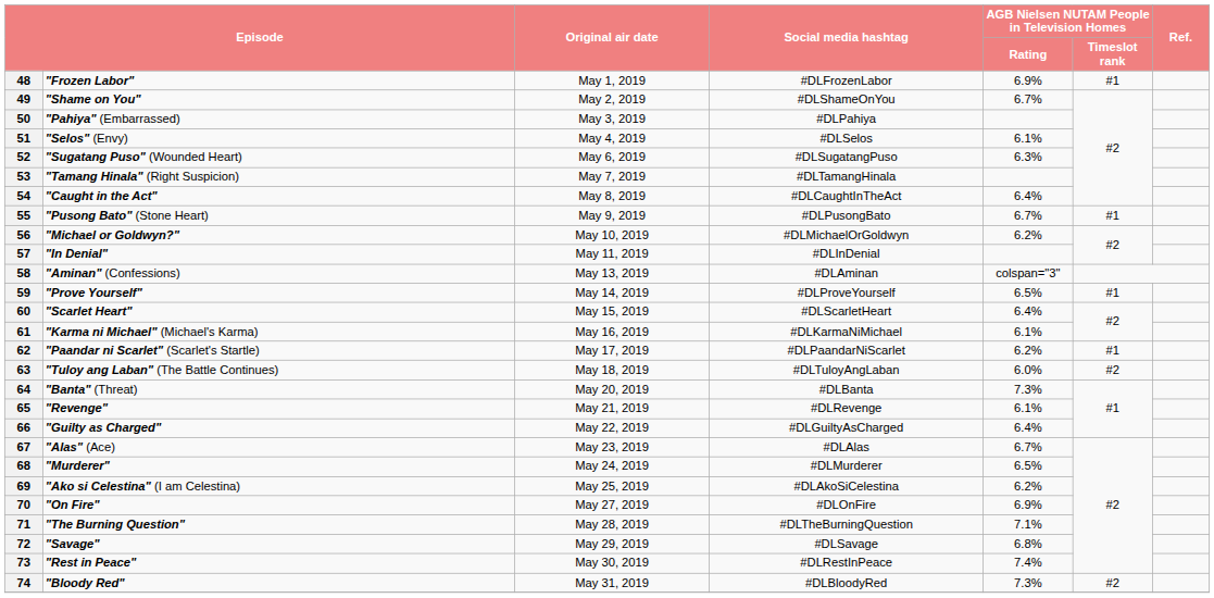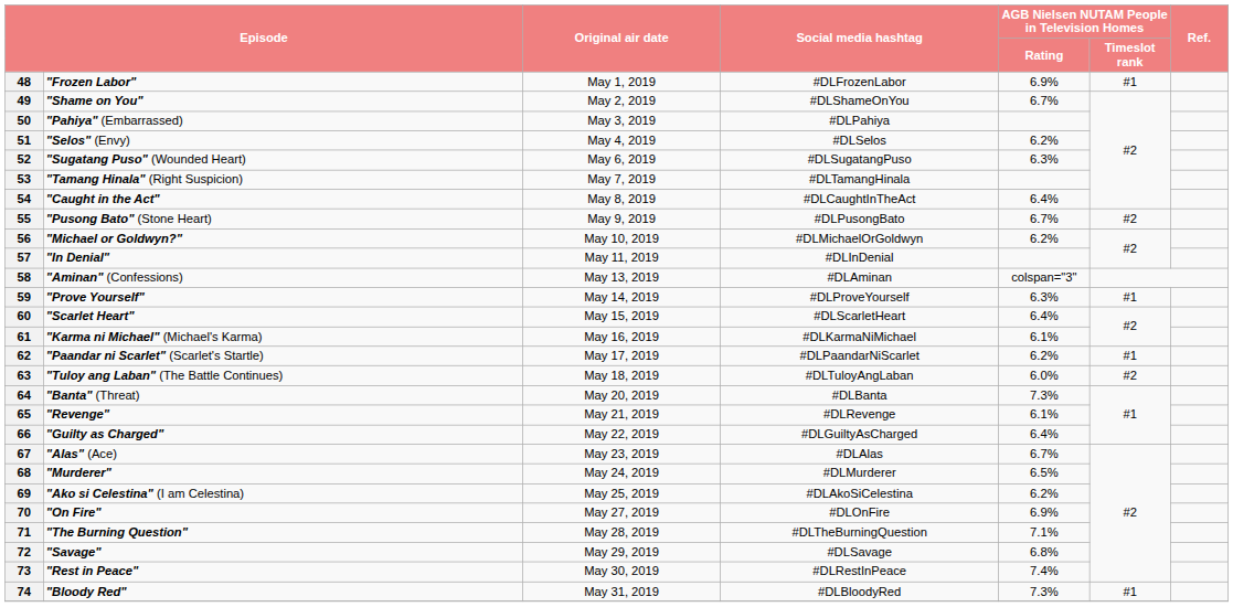51 | AGB Nielsen NUTAM People in Television Homes / Rating: 6.1% -> 6.2%
55 | AGB Nielsen NUTAM People in Television Homes / Timeslot rank: #1 -> #2
59 | AGB Nielsen NUTAM People in Television Homes / Rating: 6.5% -> 6.3%
74 | AGB Nielsen NUTAM People in Television Homes / Timeslot rank: #2 -> #1
